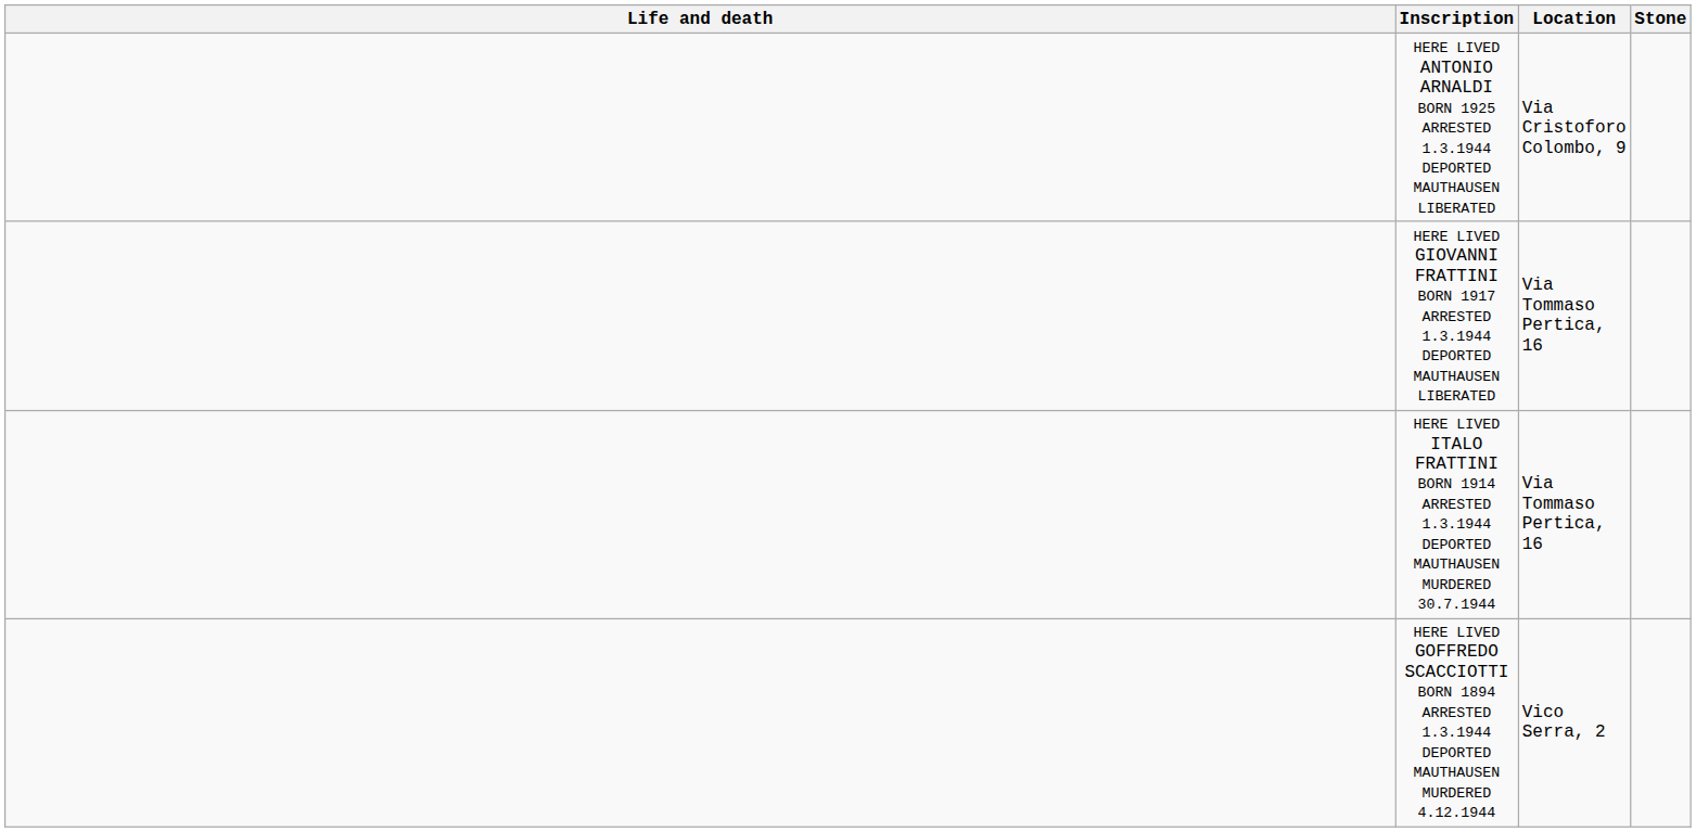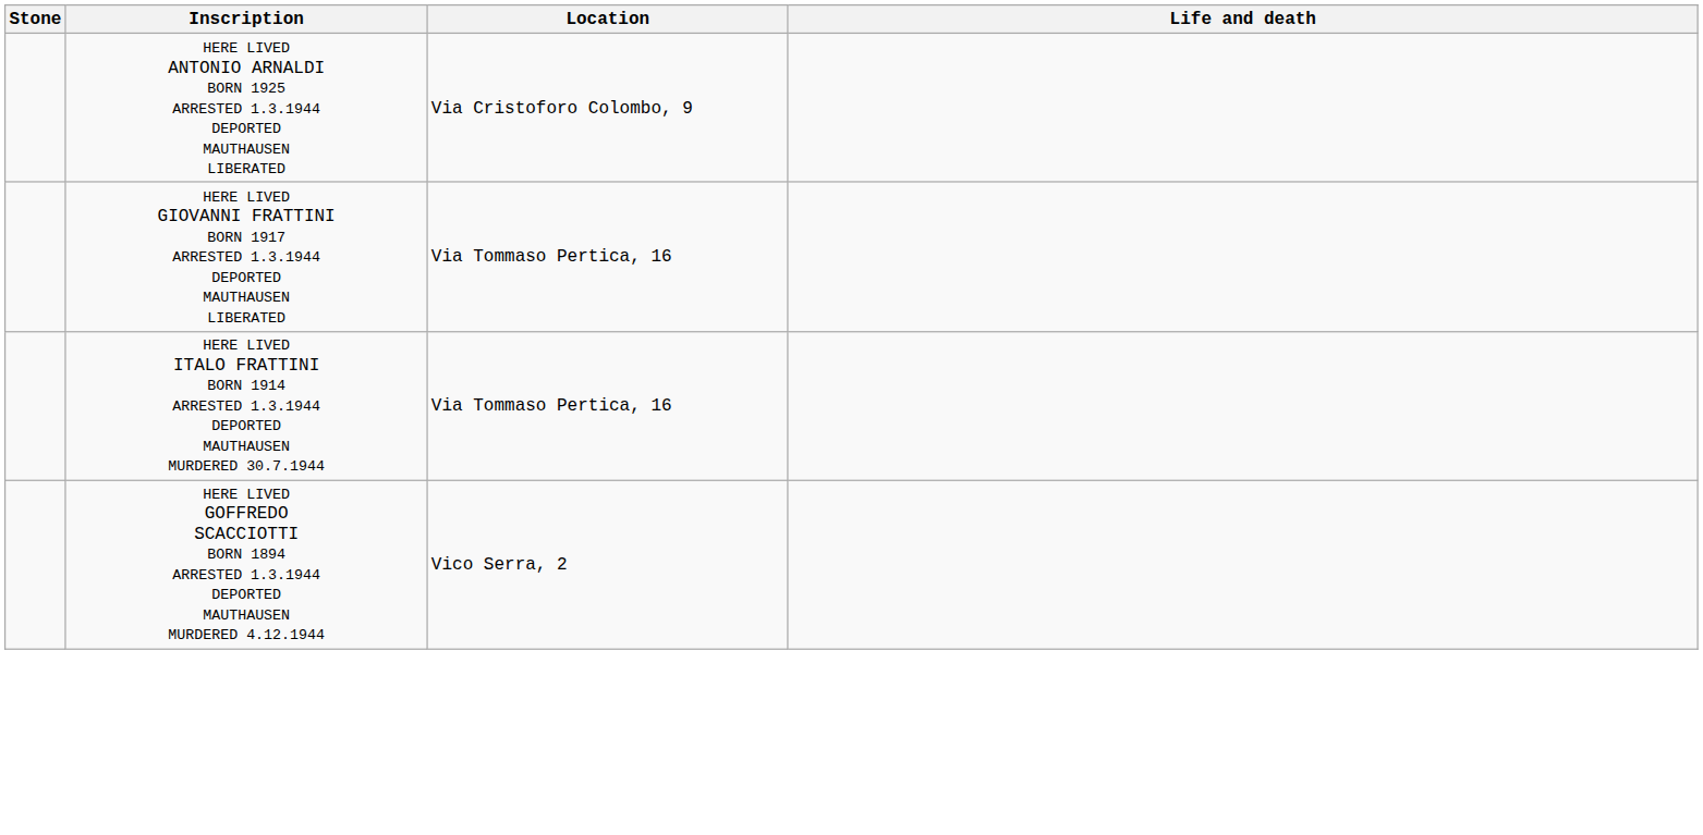columns swapped: Stone <-> Life and death
